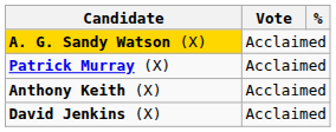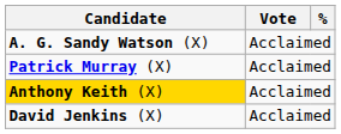A. G. Sandy Watson (X) | Candidate: gold background -> no background
Anthony Keith (X) | Candidate: no background -> gold background
